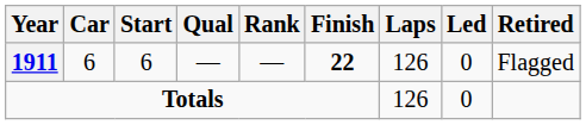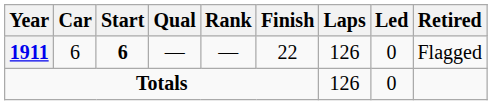1911 | Start: normal -> bold
1911 | Finish: bold -> normal
